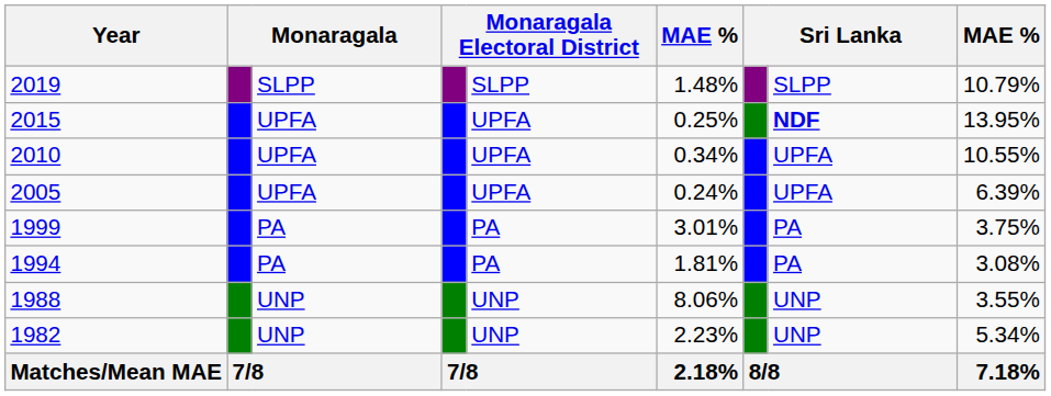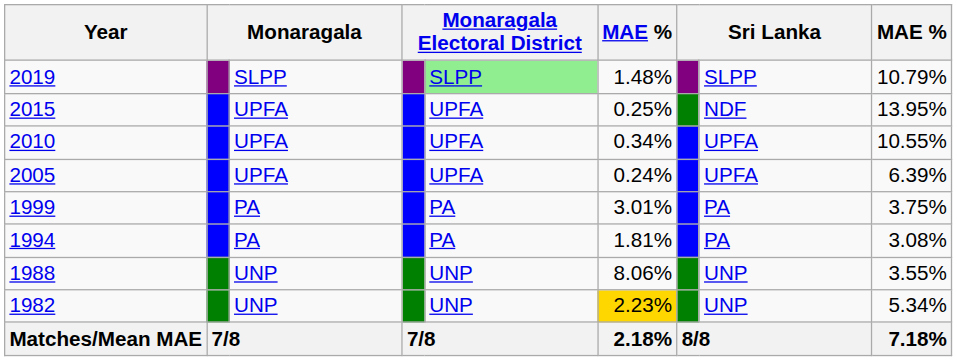2019 | column 5: no background -> lightgreen background
2015 | column 8: bold -> normal
1982 | column 6: no background -> gold background
